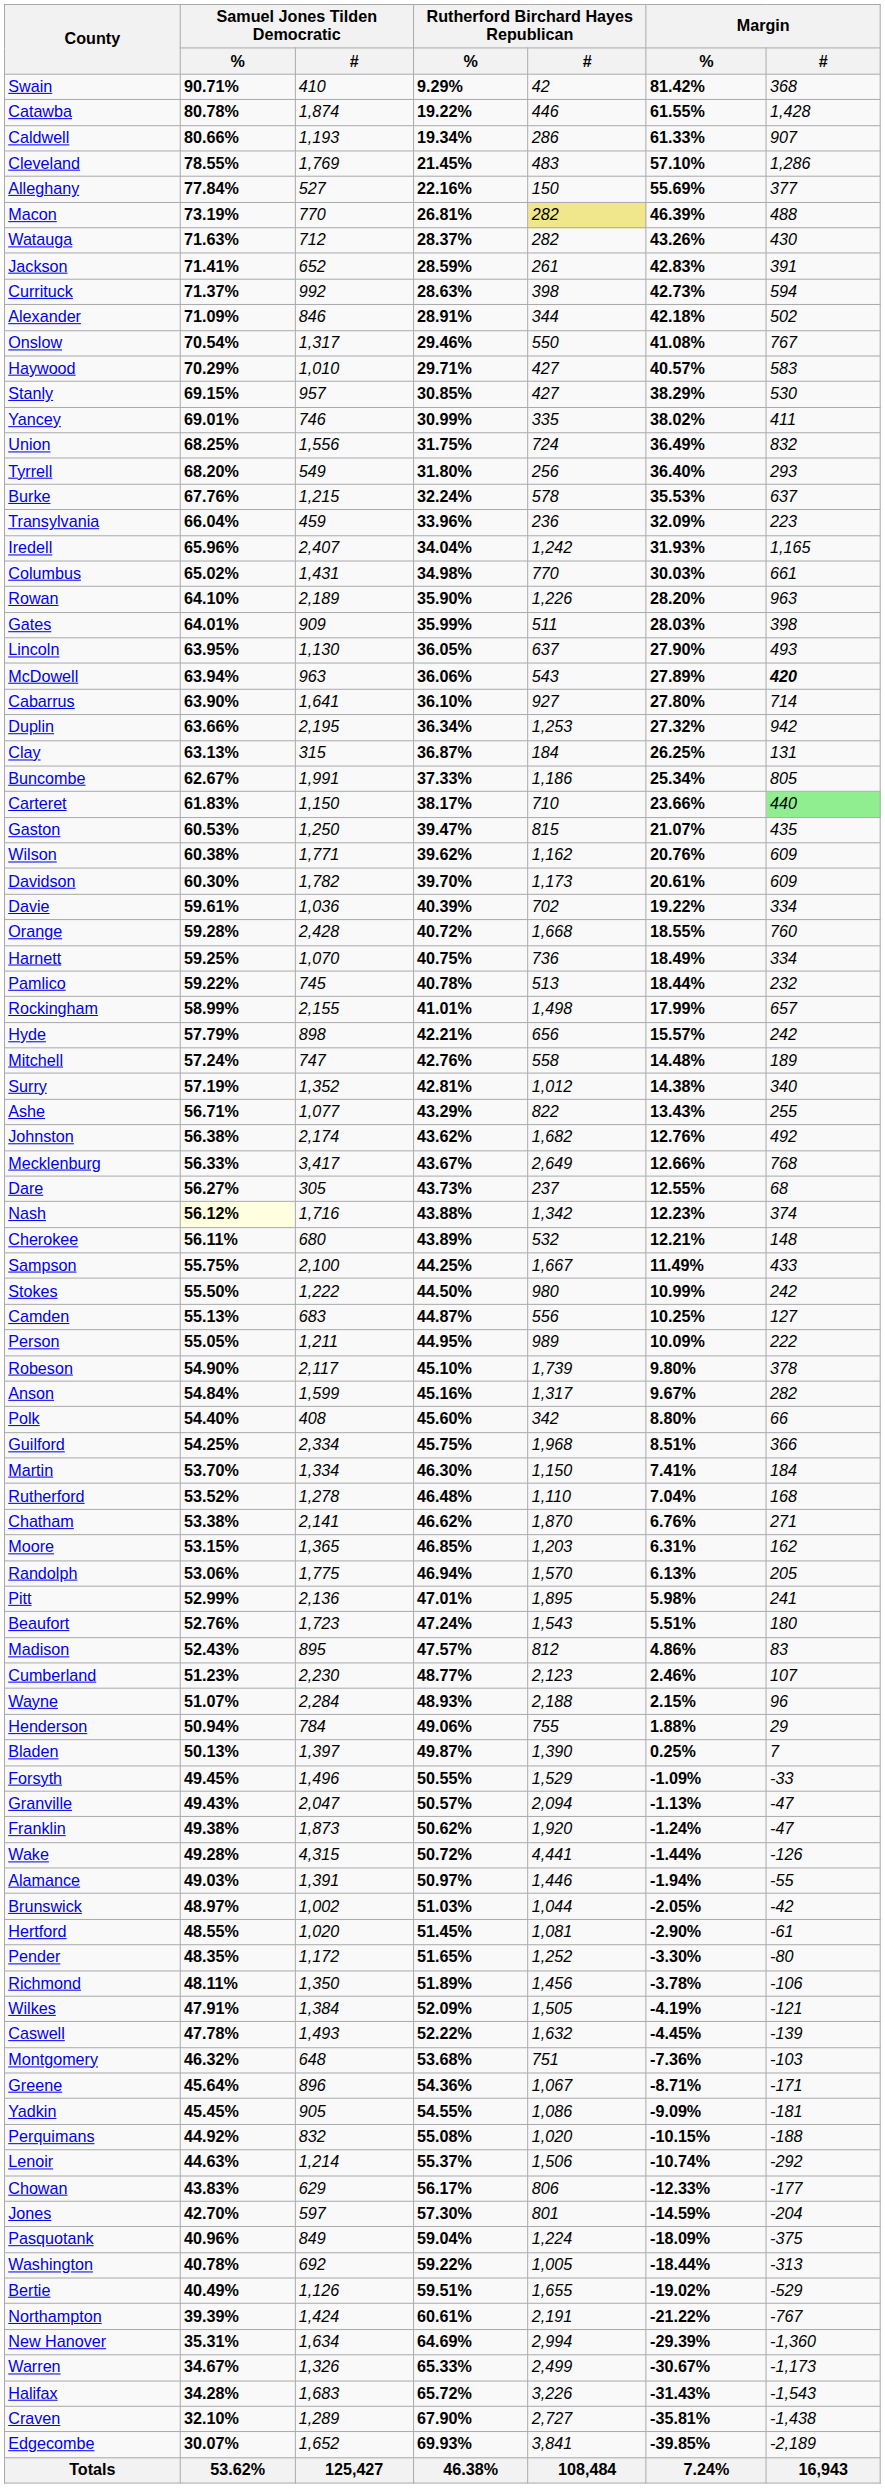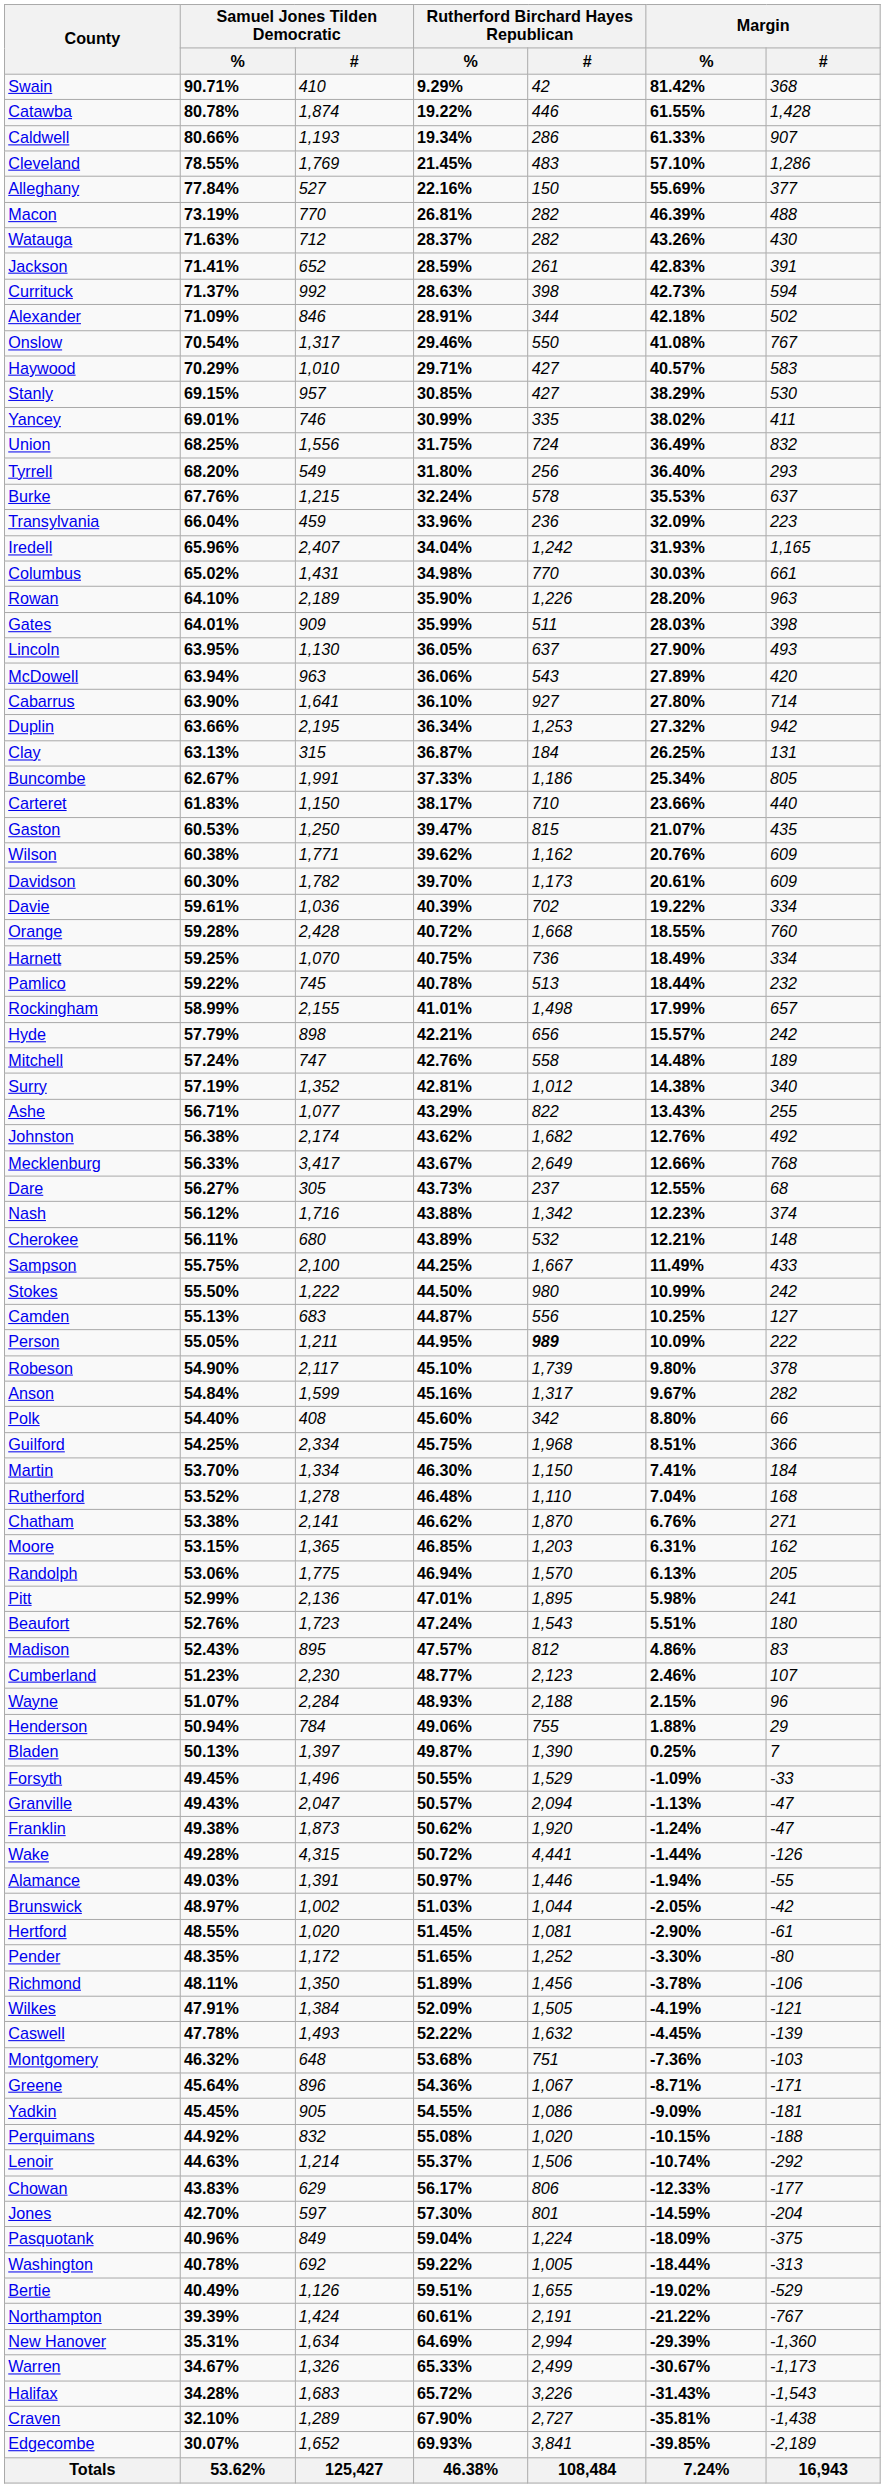Macon | Rutherford Birchard Hayes Republican / #: khaki background -> no background
McDowell | Margin / #: bold -> normal
Carteret | Margin / #: lightgreen background -> no background
Nash | Samuel Jones Tilden Democratic / %: lightyellow background -> no background
Person | Rutherford Birchard Hayes Republican / #: normal -> bold
